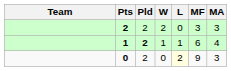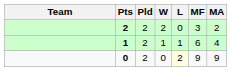row 2 | MA: 3 -> 2
row 3 | Pld: bold -> normal
row 4 | MA: 3 -> 9
